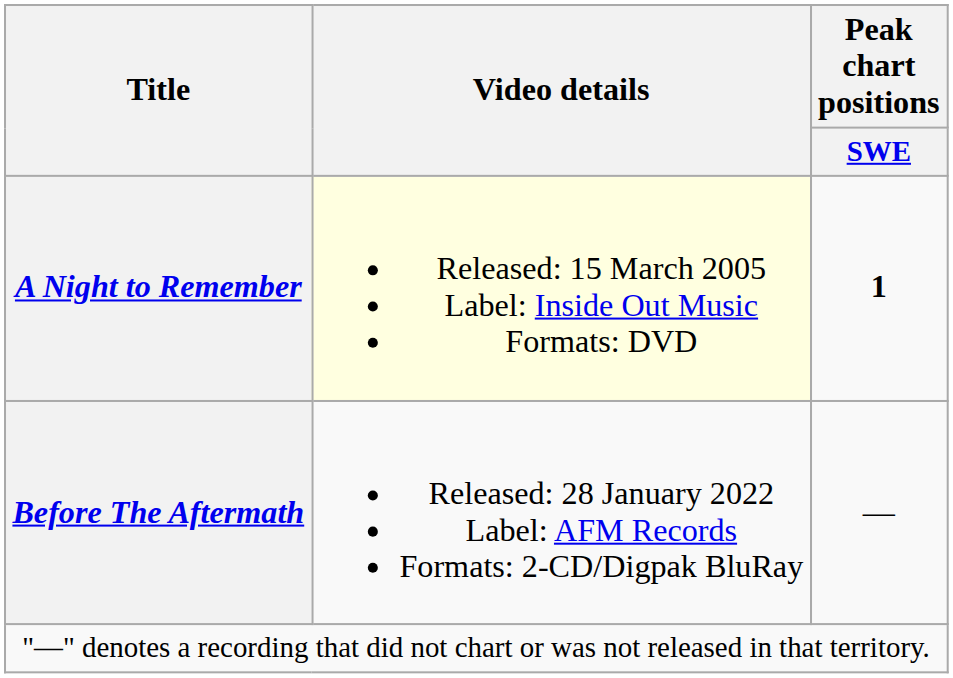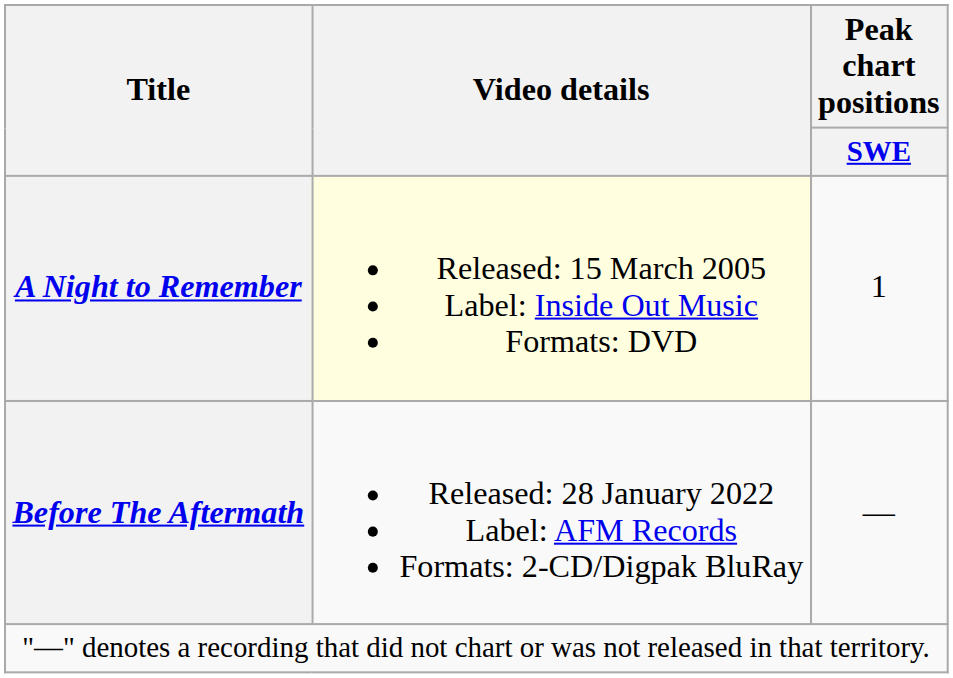A Night to Remember | Peak chart positions / SWE: bold -> normal
